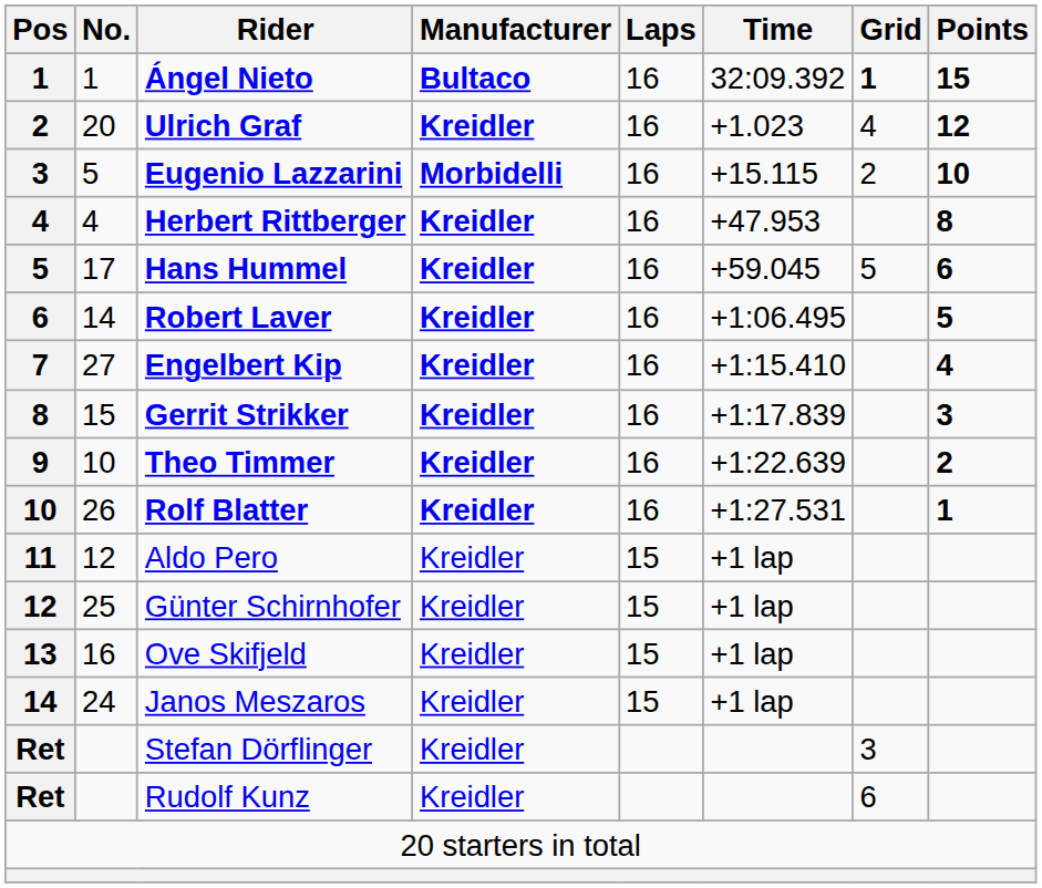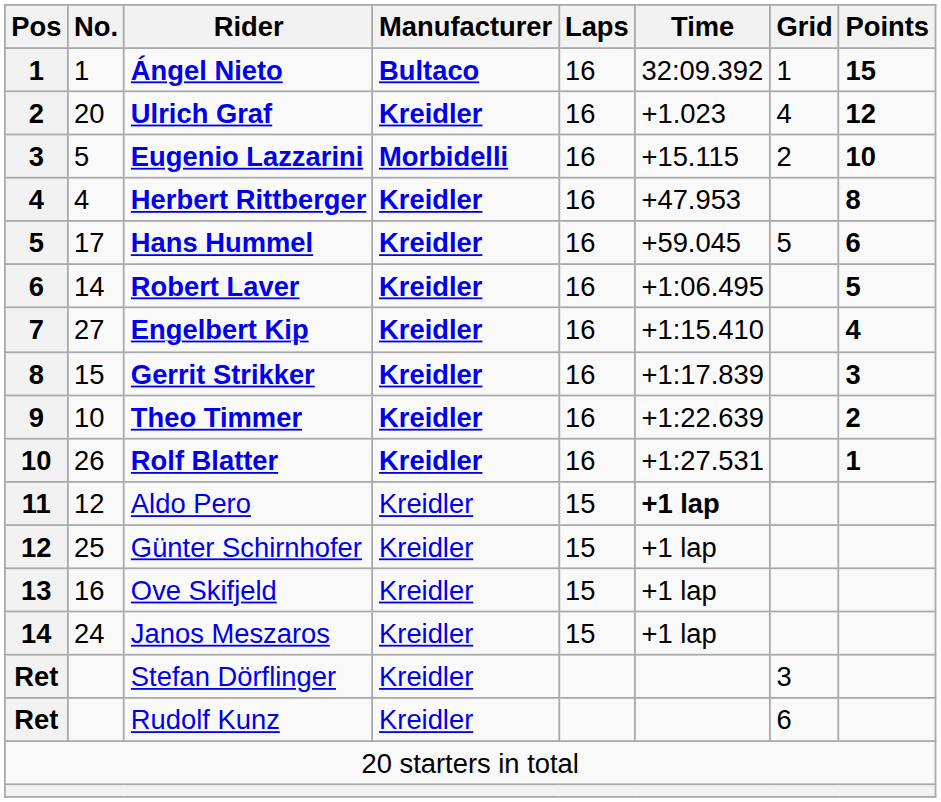Ángel Nieto | Grid: bold -> normal
Aldo Pero | Time: normal -> bold
